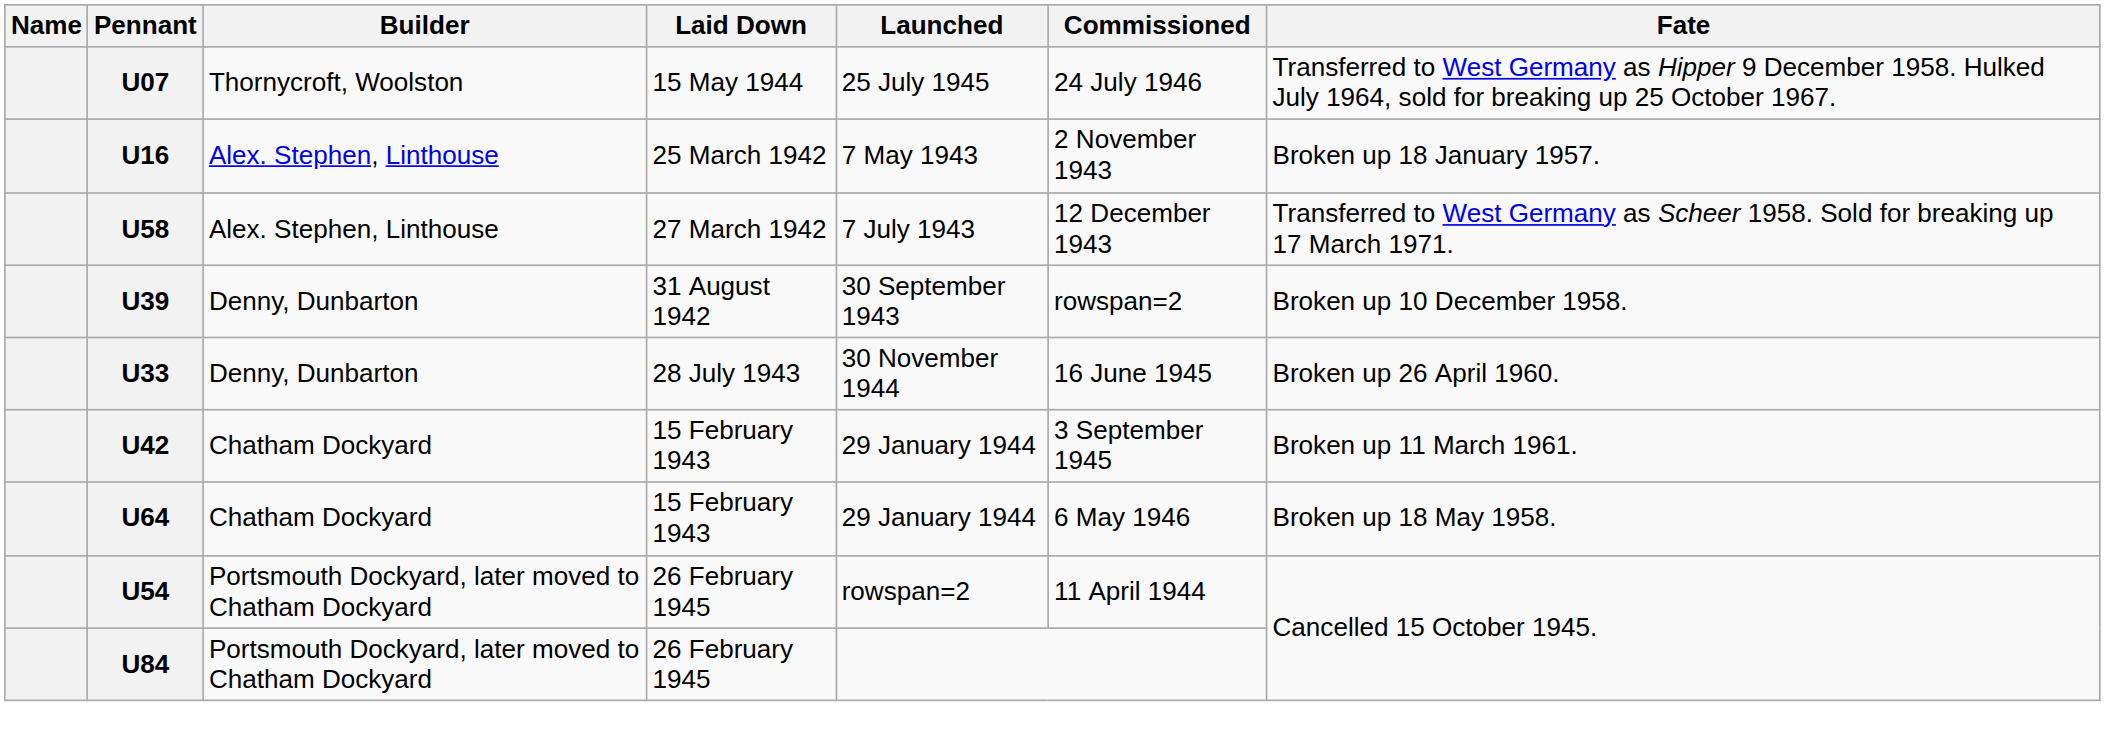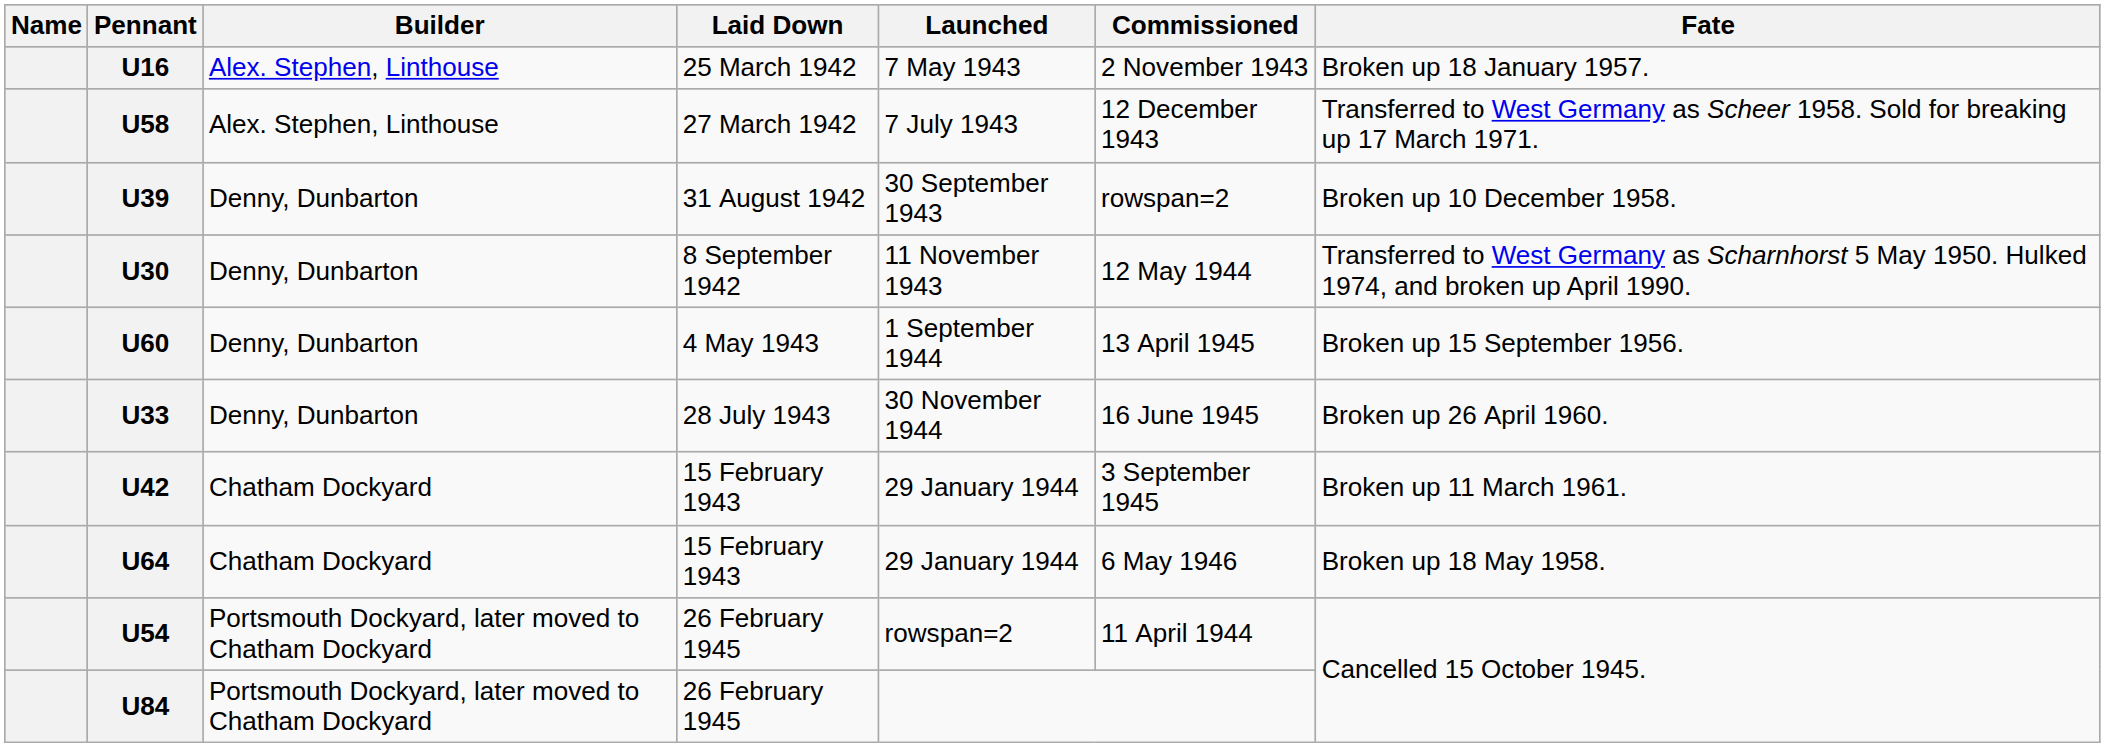- row: U07 | Thornycroft, Woolston | 15 May 1944 | 25 July 1945 | 24 July 1946 | Transferred to West Germany as Hipper 9 December 1958. Hulked July 1964, sold for breaking up 25 October 1967.
+ row: U30 | Denny, Dunbarton | 8 September 1942 | 11 November 1943 | 12 May 1944 | Transferred to West Germany as Scharnhorst 5 May 1950. Hulked 1974, and broken up April 1990.
+ row: U60 | Denny, Dunbarton | 4 May 1943 | 1 September 1944 | 13 April 1945 | Broken up 15 September 1956.
